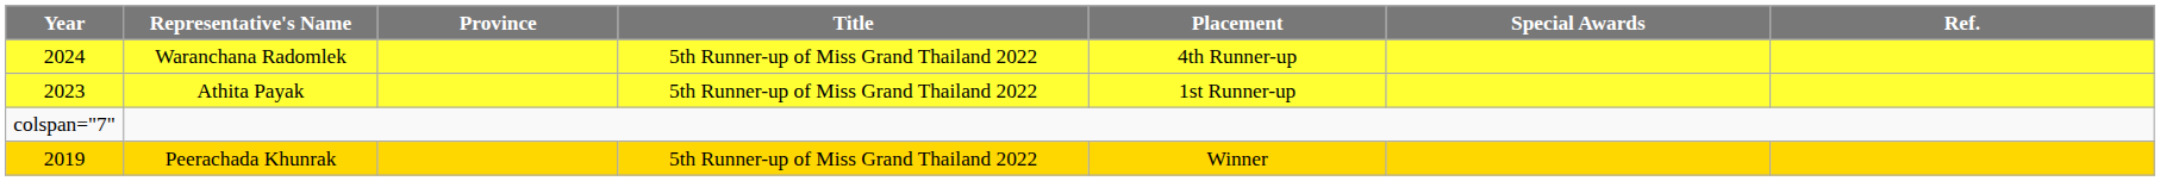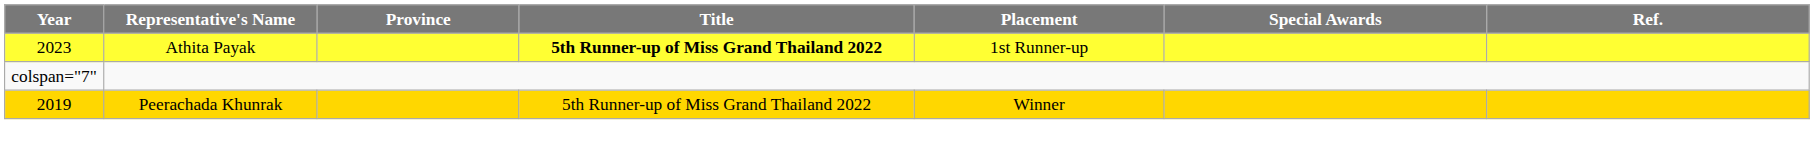- row: 2024 | Waranchana Radomlek | 5th Runner-up of Miss Grand Thailand 2022 | 4th Runner-up
Athita Payak | Title: normal -> bold
